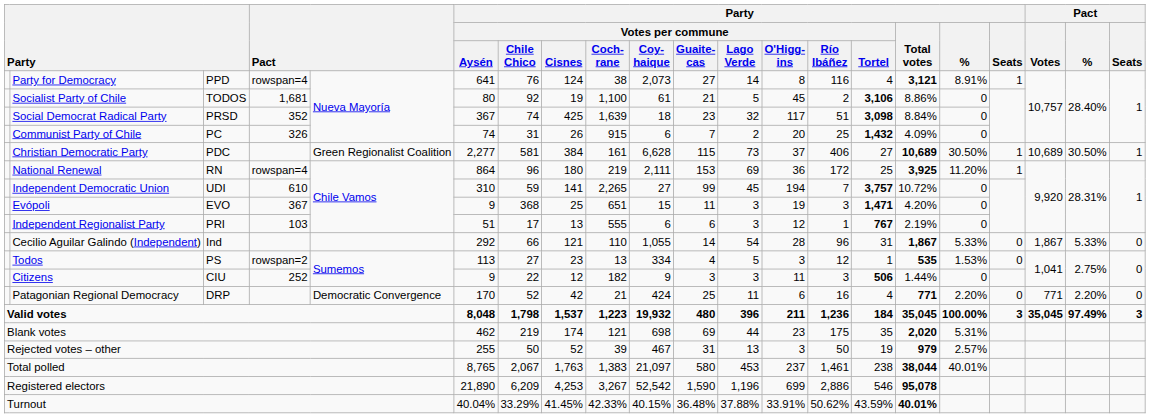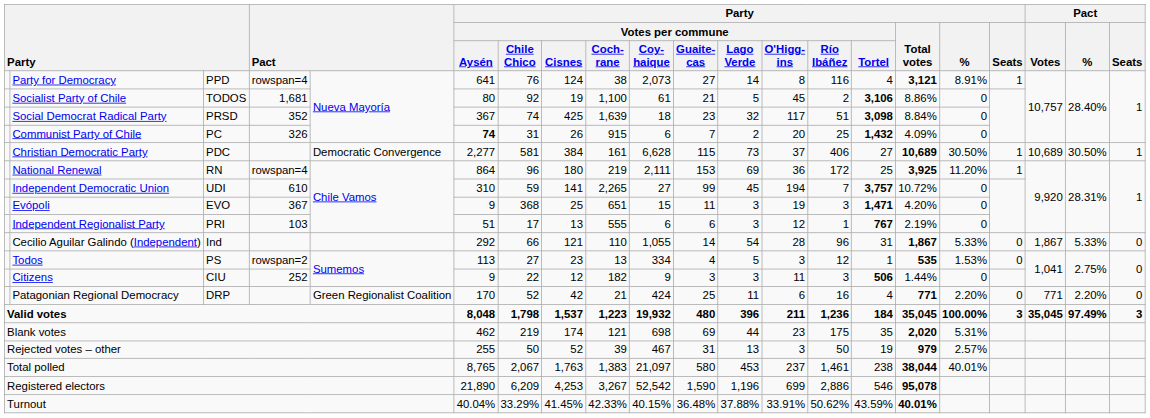Communist Party of Chile | Party / Votes per commune / Aysén: normal -> bold
Christian Democratic Party | column 5: Green Regionalist Coalition -> Democratic Convergence
Patagonian Regional Democracy | column 5: Democratic Convergence -> Green Regionalist Coalition
